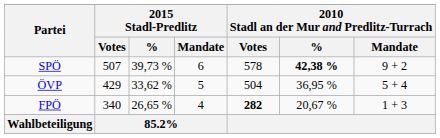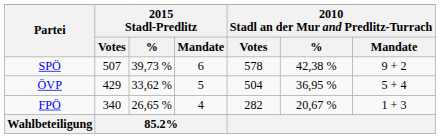SPÖ | 2010 Stadl an der Mur and Predlitz-Turrach / %: bold -> normal
FPÖ | 2010 Stadl an der Mur and Predlitz-Turrach / Votes: bold -> normal
